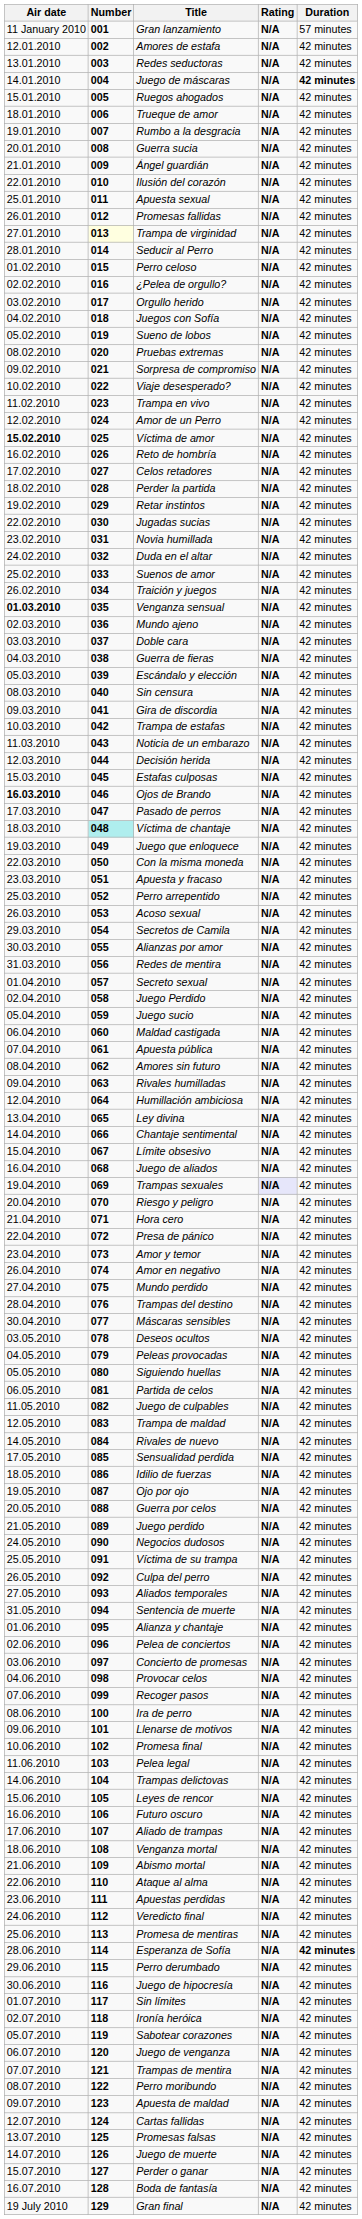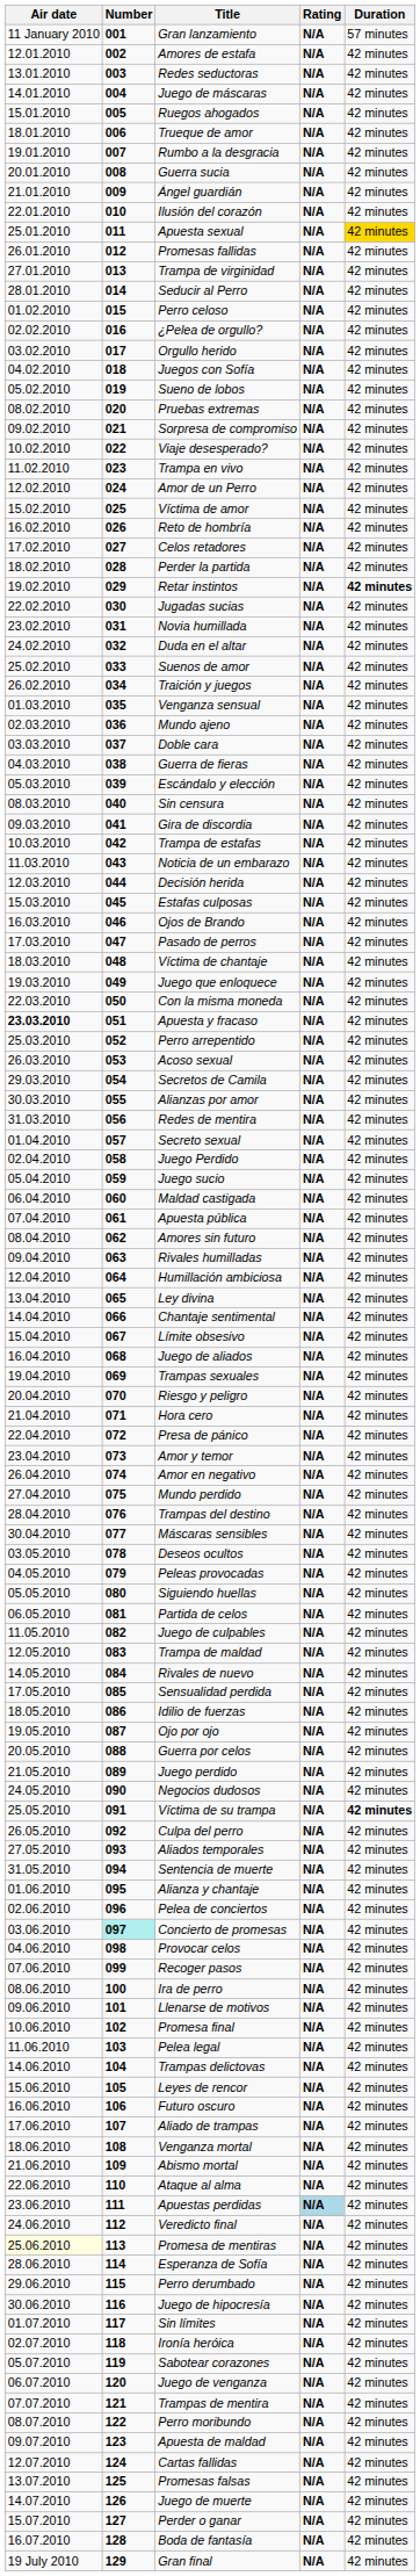Juego de máscaras | Duration: bold -> normal
Apuesta sexual | Duration: no background -> gold background
Trampa de virginidad | Number: lightyellow background -> no background
Víctima de amor | Air date: bold -> normal
Retar instintos | Duration: normal -> bold
Venganza sensual | Air date: bold -> normal
Ojos de Brando | Air date: bold -> normal
Víctima de chantaje | Number: paleturquoise background -> no background
Apuesta y fracaso | Air date: normal -> bold
Trampas sexuales | Rating: lavender background -> no background
Víctima de su trampa | Duration: normal -> bold
Concierto de promesas | Number: no background -> paleturquoise background
Apuestas perdidas | Rating: no background -> lightblue background
Promesa de mentiras | Air date: no background -> lightyellow background
Esperanza de Sofía | Duration: bold -> normal
